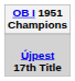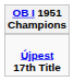row 2 | column 1: lightgrey background -> no background
